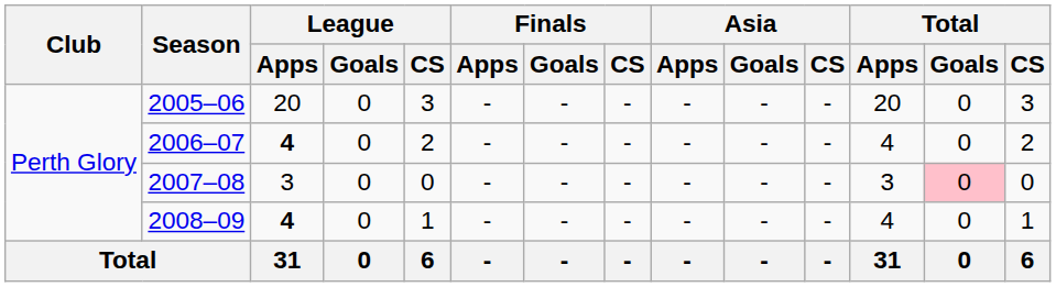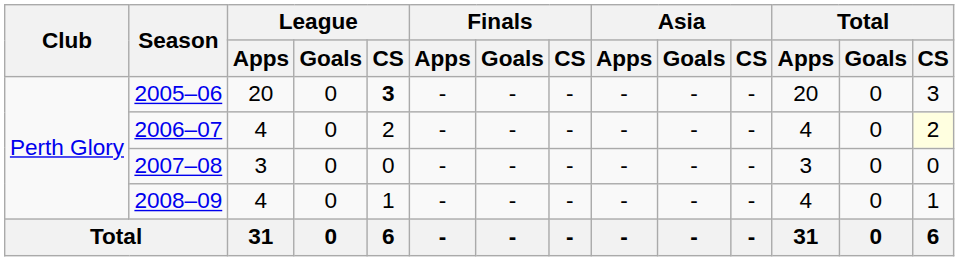2005–06 | League / CS: normal -> bold
2006–07 | League / Apps: bold -> normal
2006–07 | Total / CS: no background -> lightyellow background
2007–08 | Total / Goals: pink background -> no background
2008–09 | League / Apps: bold -> normal
